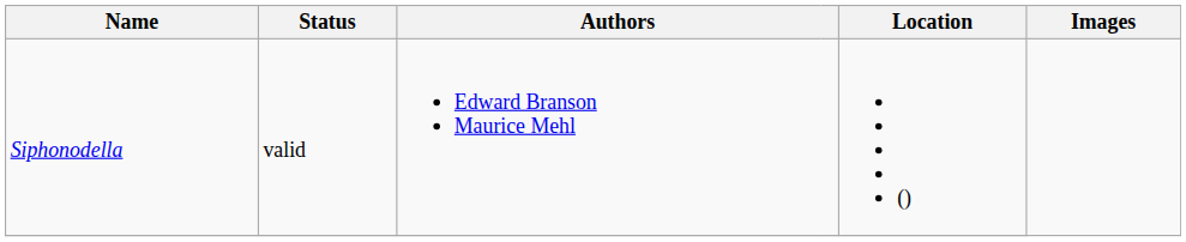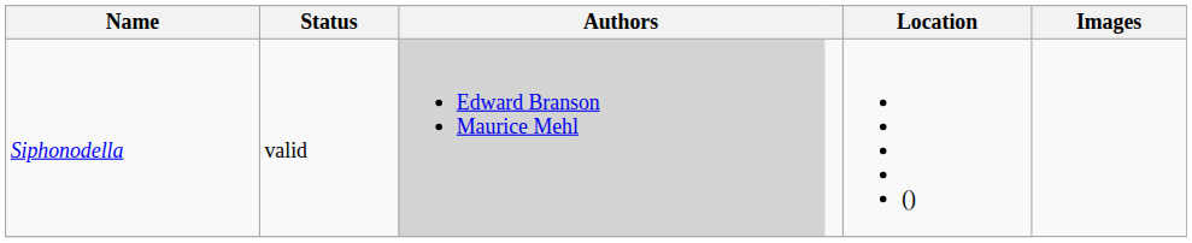Siphonodella | column 3: no background -> lightgrey background
